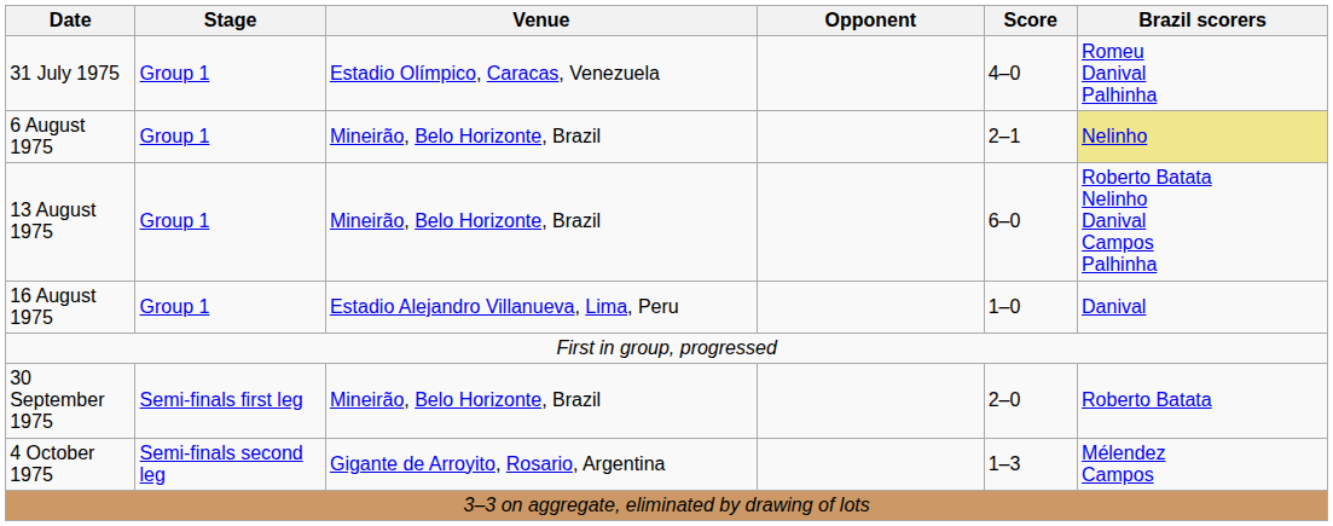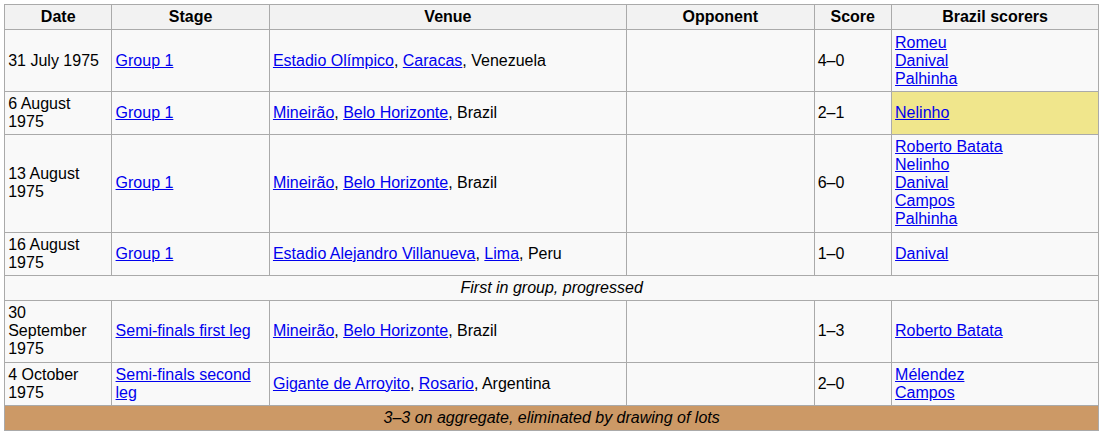30 September 1975 | Score: 2–0 -> 1–3
4 October 1975 | Score: 1–3 -> 2–0
